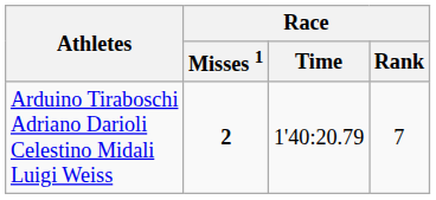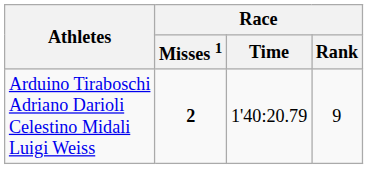row 3 | Race / Rank: 7 -> 9
